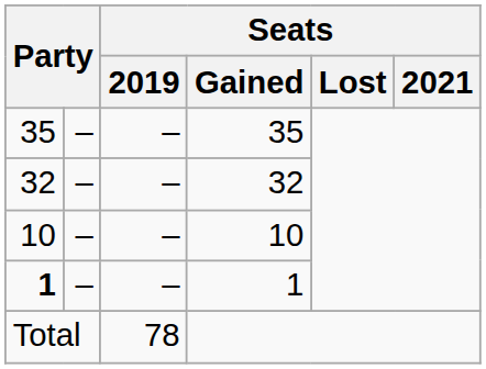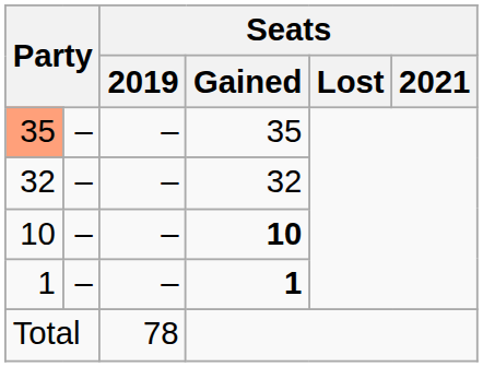row 3 | column 1: no background -> lightsalmon background
row 5 | Seats / Gained: normal -> bold
row 6 | column 1: bold -> normal
row 6 | Seats / Gained: normal -> bold
